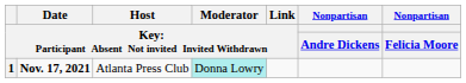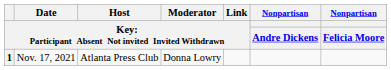1 | column 2: bold -> normal
1 | column 4: paleturquoise background -> no background
